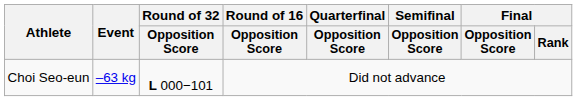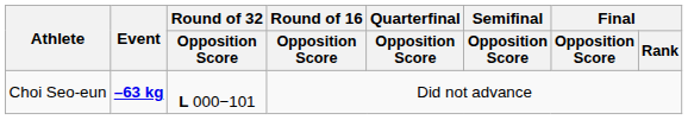Choi Seo-eun | Event: normal -> bold
